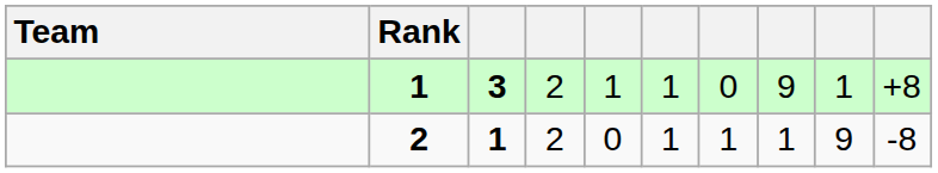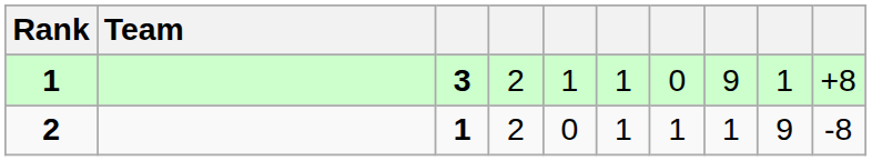columns swapped: Rank <-> Team
